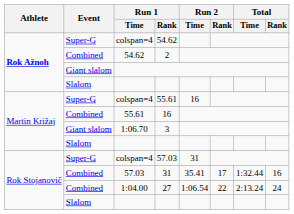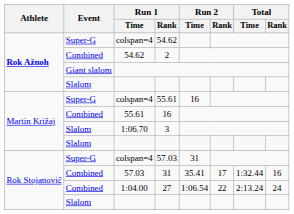3 | Event: Giant slalom -> Slalom
